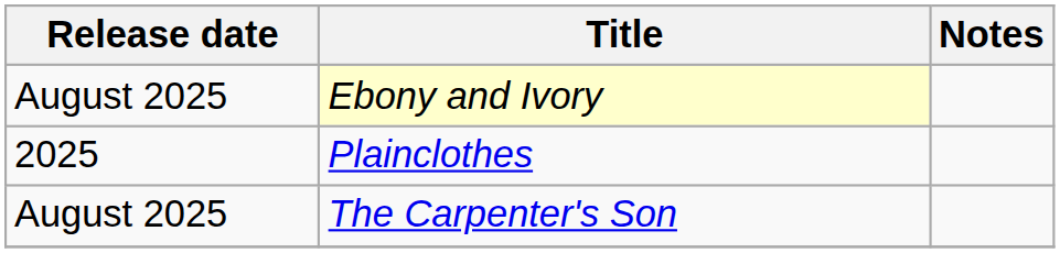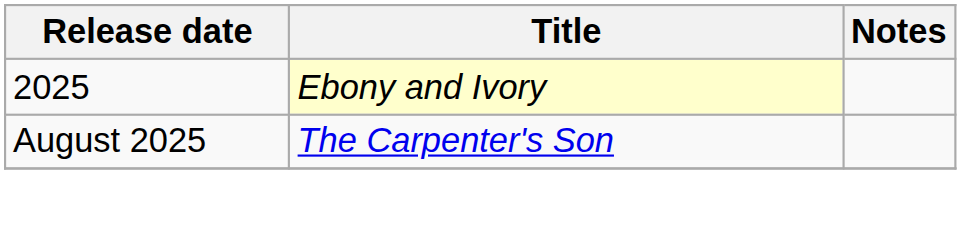Ebony and Ivory | Release date: August 2025 -> 2025
- row: 2025 | Plainclothes
